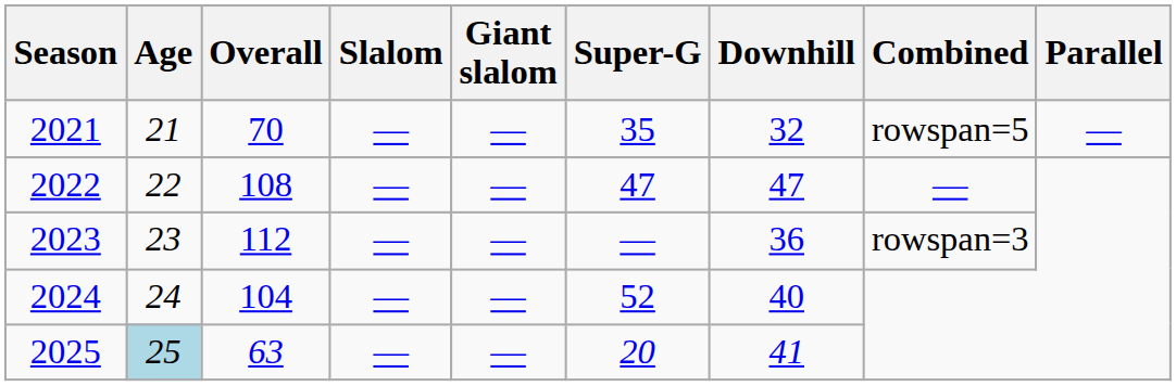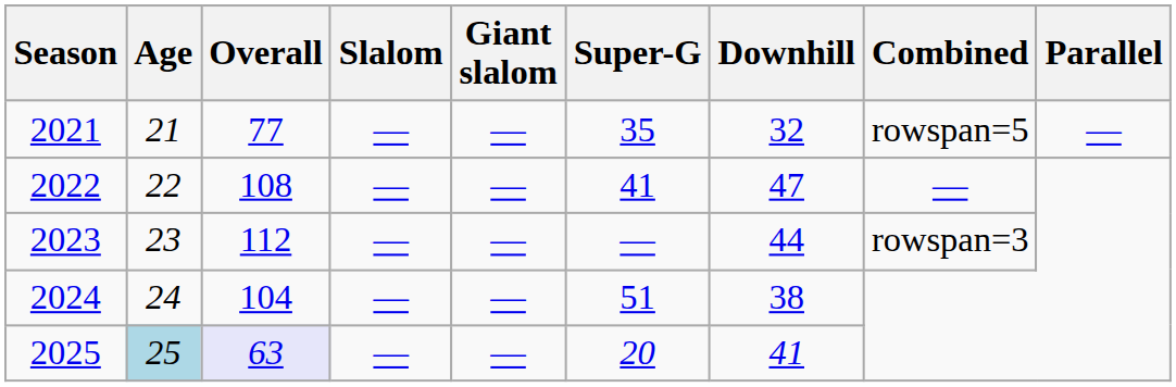2021 | Overall: 70 -> 77
2022 | Super-G: 47 -> 41
2023 | Downhill: 36 -> 44
2024 | Super-G: 52 -> 51
2024 | Downhill: 40 -> 38
2025 | Overall: no background -> lavender background
